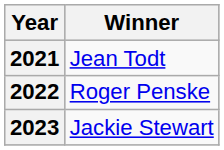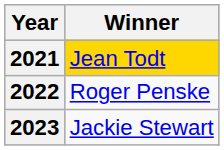2021 | Winner: no background -> gold background
